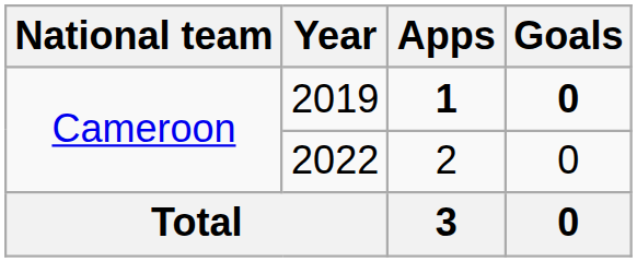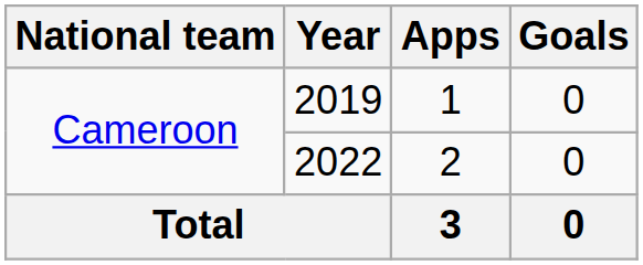2019 | Apps: bold -> normal
2019 | Goals: bold -> normal
